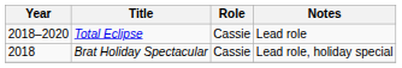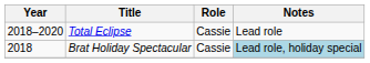Brat Holiday Spectacular | Notes: no background -> lightblue background
